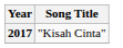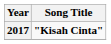2017 | Song Title: normal -> bold
